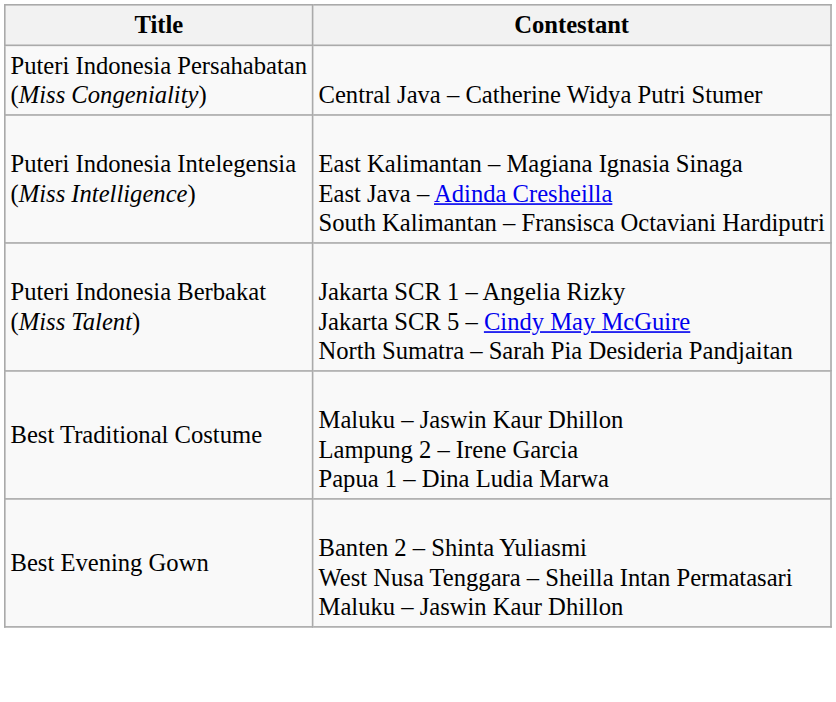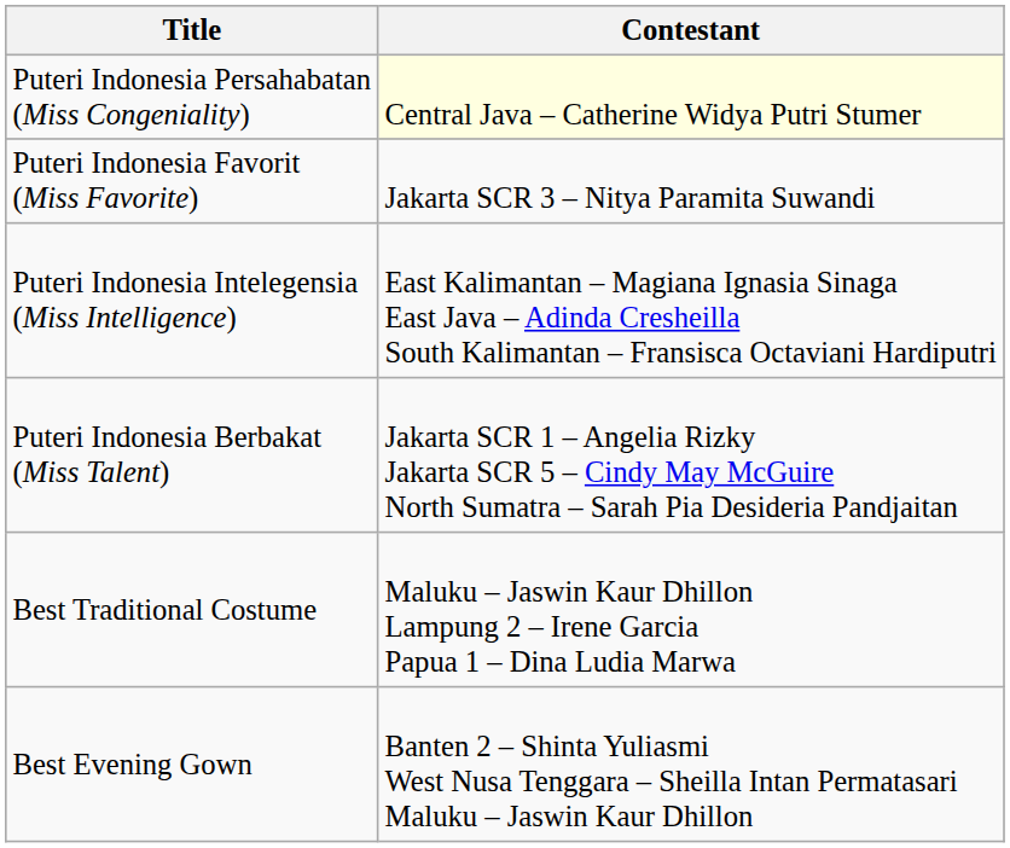Puteri Indonesia Persahabatan (Miss Congeniality) | Contestant: no background -> lightyellow background
+ row: Puteri Indonesia Favorit (Miss Favorite) | Jakarta SCR 3 – Nitya Paramita Suwandi
